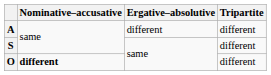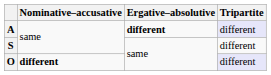A | Ergative–absolutive: normal -> bold
A | Tripartite: no background -> lavender background
O | Tripartite: no background -> lavender background
